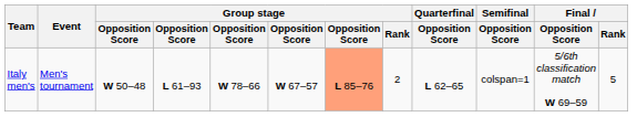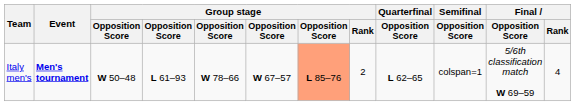Italy men's | Event: normal -> bold
Italy men's | Final / Rank: 5 -> 4
